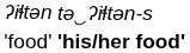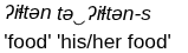'food' | column 2: bold -> normal
